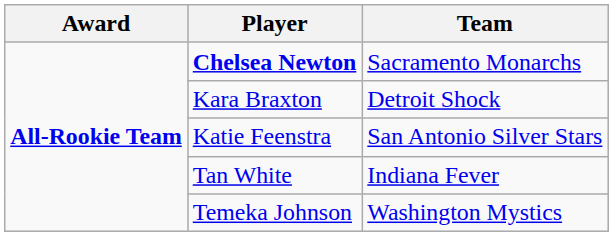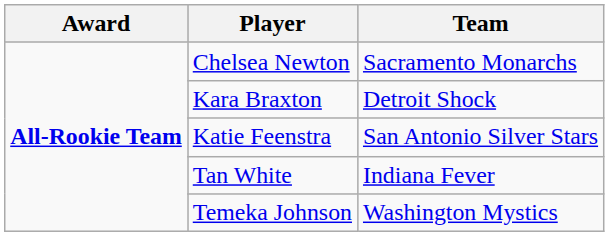row 2 | Player: bold -> normal
